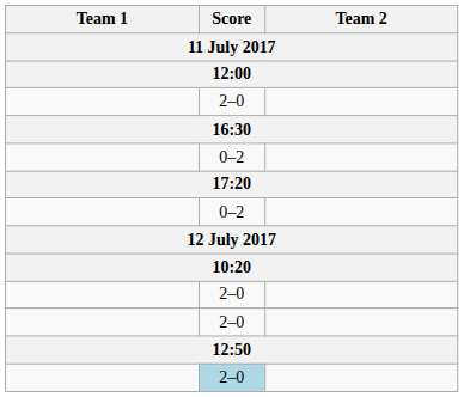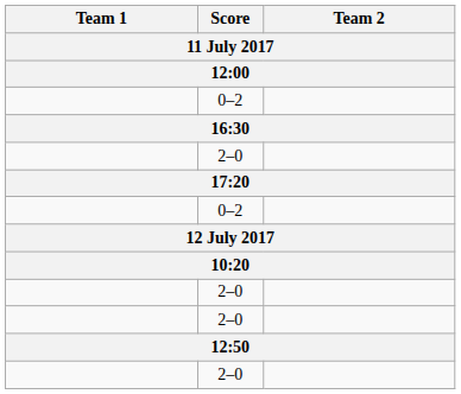row 4 | Score: 2–0 -> 0–2
row 6 | Score: 0–2 -> 2–0
row 14 | Score: lightblue background -> no background
